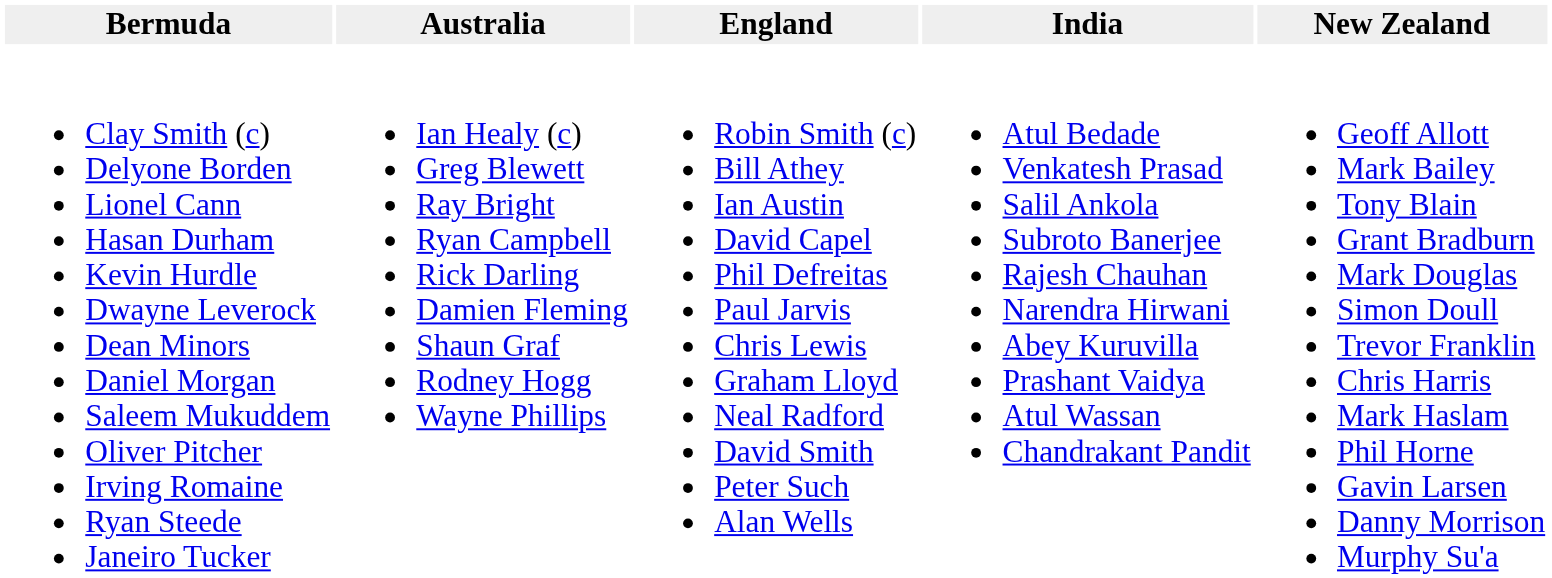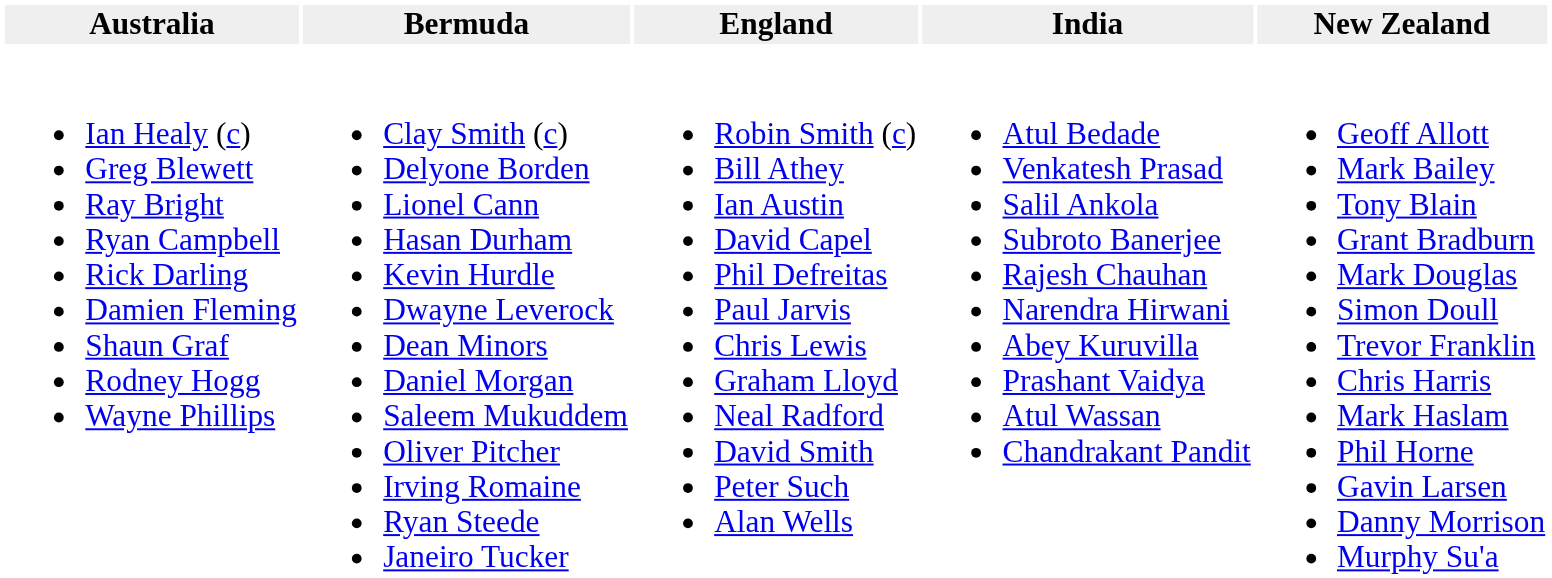columns swapped: Australia <-> Bermuda
